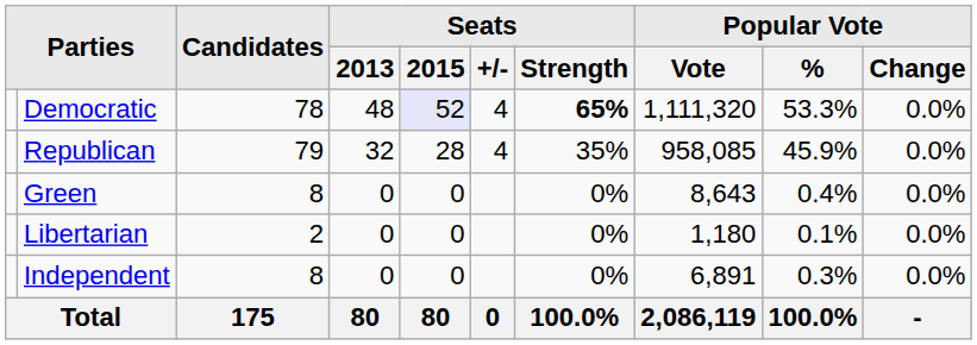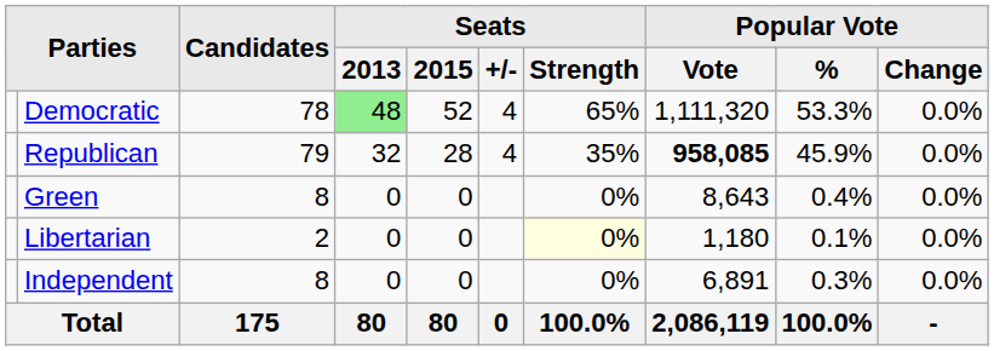Democratic | Seats / 2013: no background -> lightgreen background
Democratic | Seats / 2015: lavender background -> no background
Democratic | Seats / Strength: bold -> normal
Republican | Popular Vote / Vote: normal -> bold
Libertarian | Seats / Strength: no background -> lightyellow background
